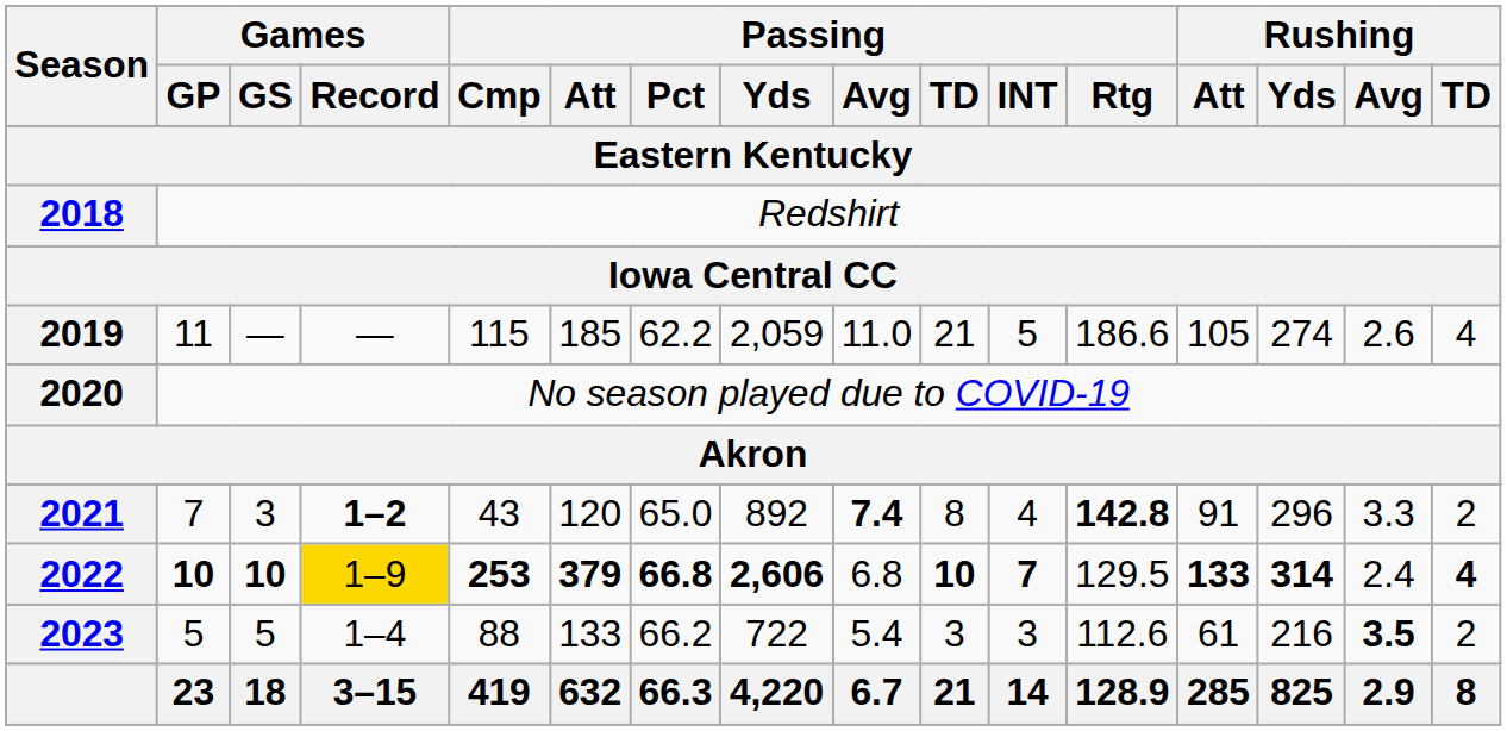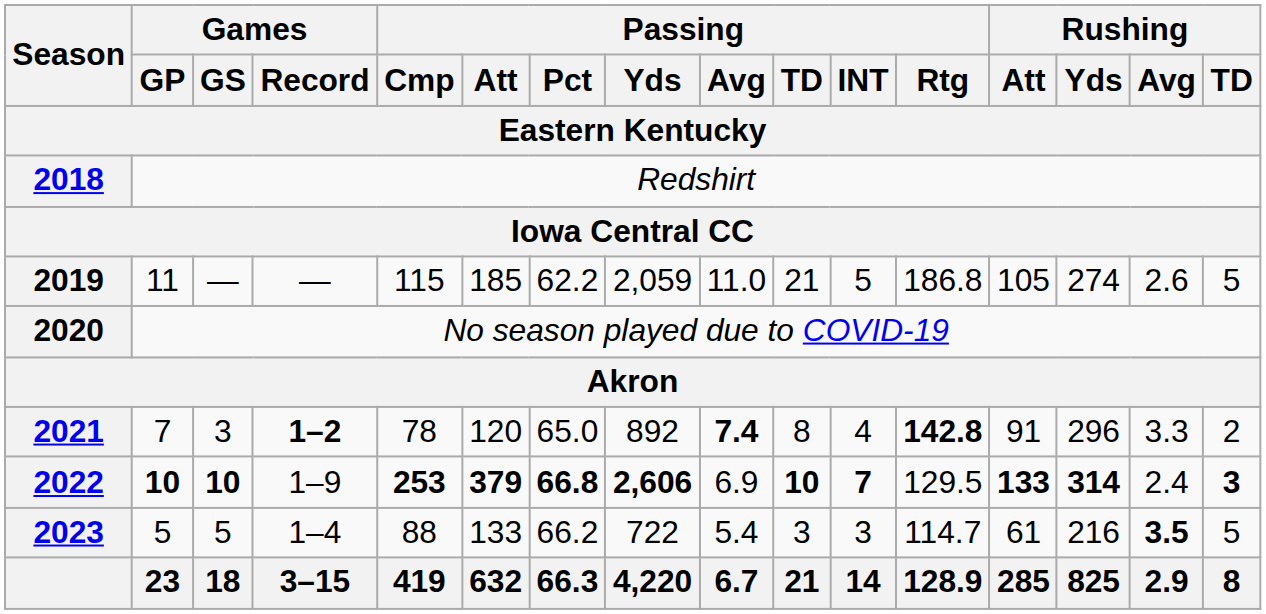2019 | Passing / Rtg: 186.6 -> 186.8
2019 | Rushing / TD: 4 -> 5
2021 | Passing / Cmp: 43 -> 78
2022 | Games / Record: gold background -> no background
2022 | Passing / Avg: 6.8 -> 6.9
2022 | Rushing / TD: 4 -> 3
2023 | Passing / Rtg: 112.6 -> 114.7
2023 | Rushing / TD: 2 -> 5
